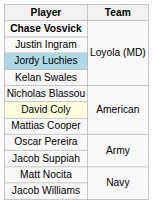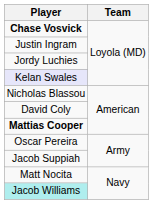Jordy Luchies | Player: lightblue background -> no background
Kelan Swales | Player: no background -> lavender background
David Coly | Player: lightyellow background -> no background
Mattias Cooper | Player: normal -> bold
Jacob Williams | Player: no background -> paleturquoise background
